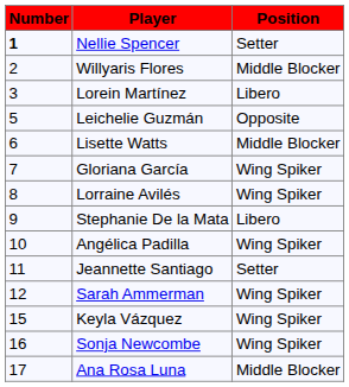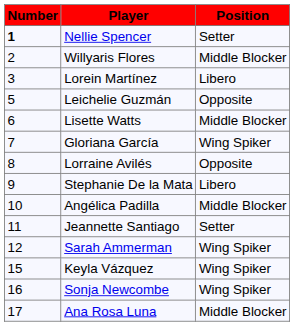Lorraine Avilés | Position: Wing Spiker -> Opposite
Angélica Padilla | Position: Wing Spiker -> Middle Blocker
